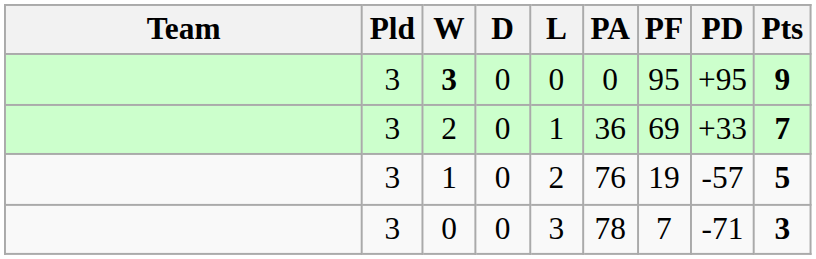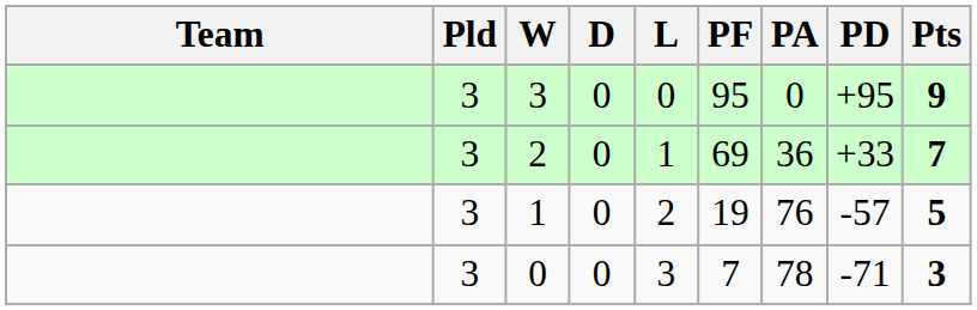columns swapped: PF <-> PA
row 2 | W: bold -> normal
